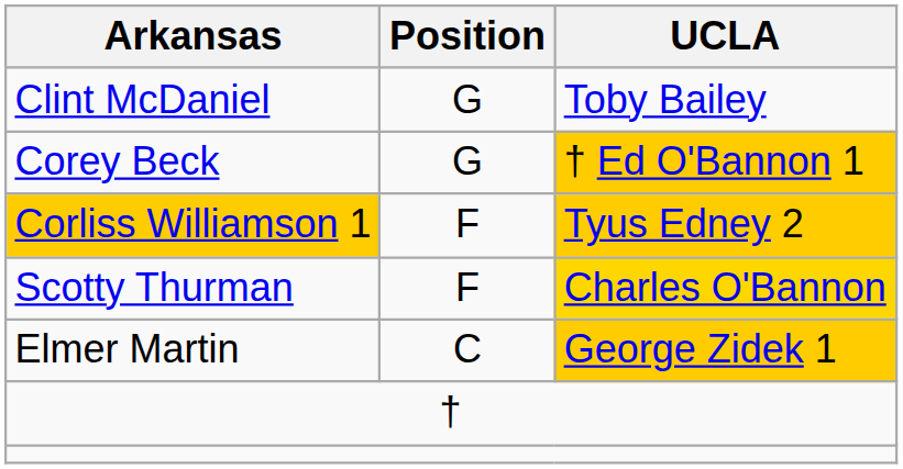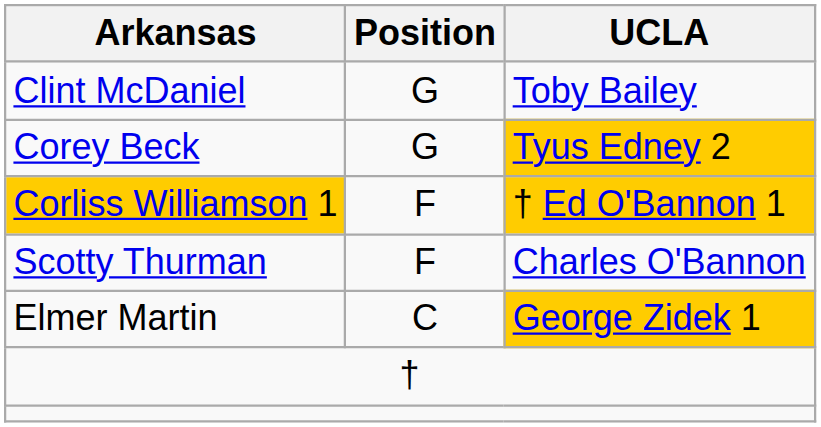Corey Beck | UCLA: † Ed O'Bannon 1 -> Tyus Edney 2
Corliss Williamson 1 | UCLA: Tyus Edney 2 -> † Ed O'Bannon 1
Scotty Thurman | UCLA: gold background -> no background
